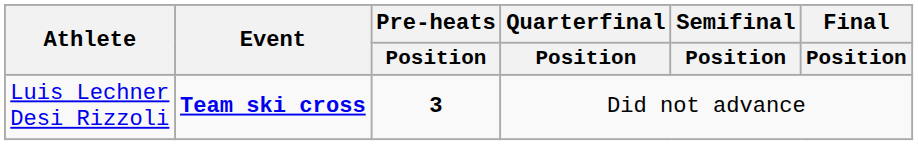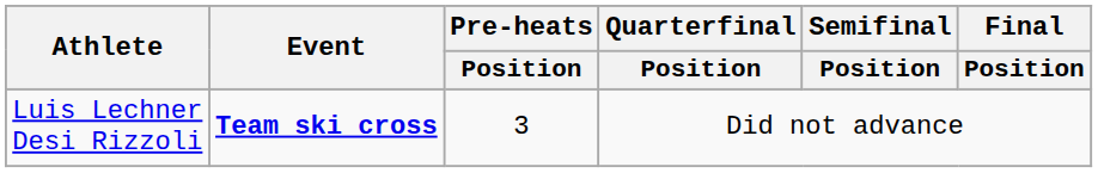Luis Lechner Desi Rizzoli | Pre-heats / Position: bold -> normal
